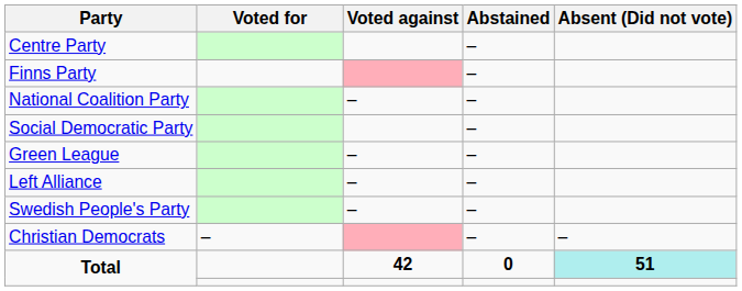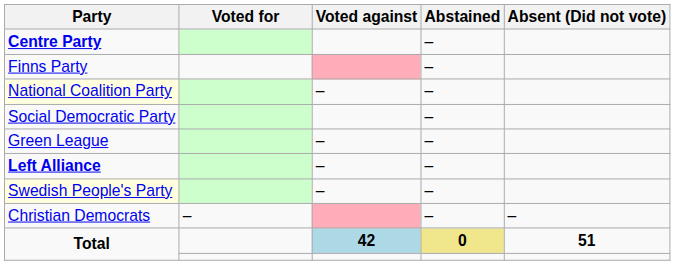Centre Party | Party: normal -> bold
National Coalition Party | Party: no background -> lightyellow background
Left Alliance | Party: normal -> bold
Swedish People's Party | Party: no background -> lightyellow background
Total / 42 | Voted against: no background -> lightblue background
Total / 42 | Abstained: no background -> khaki background
Total / 42 | Absent (Did not vote): paleturquoise background -> no background
